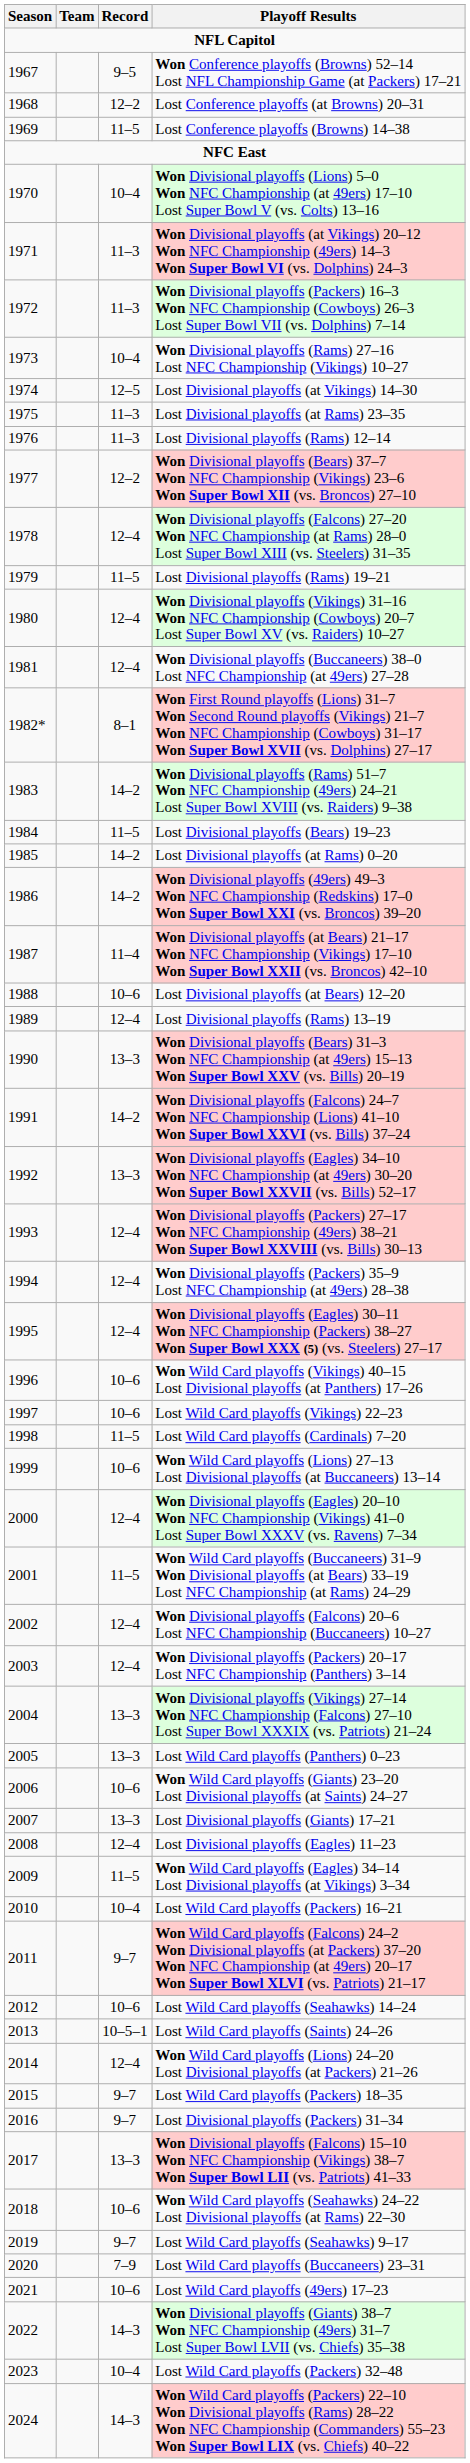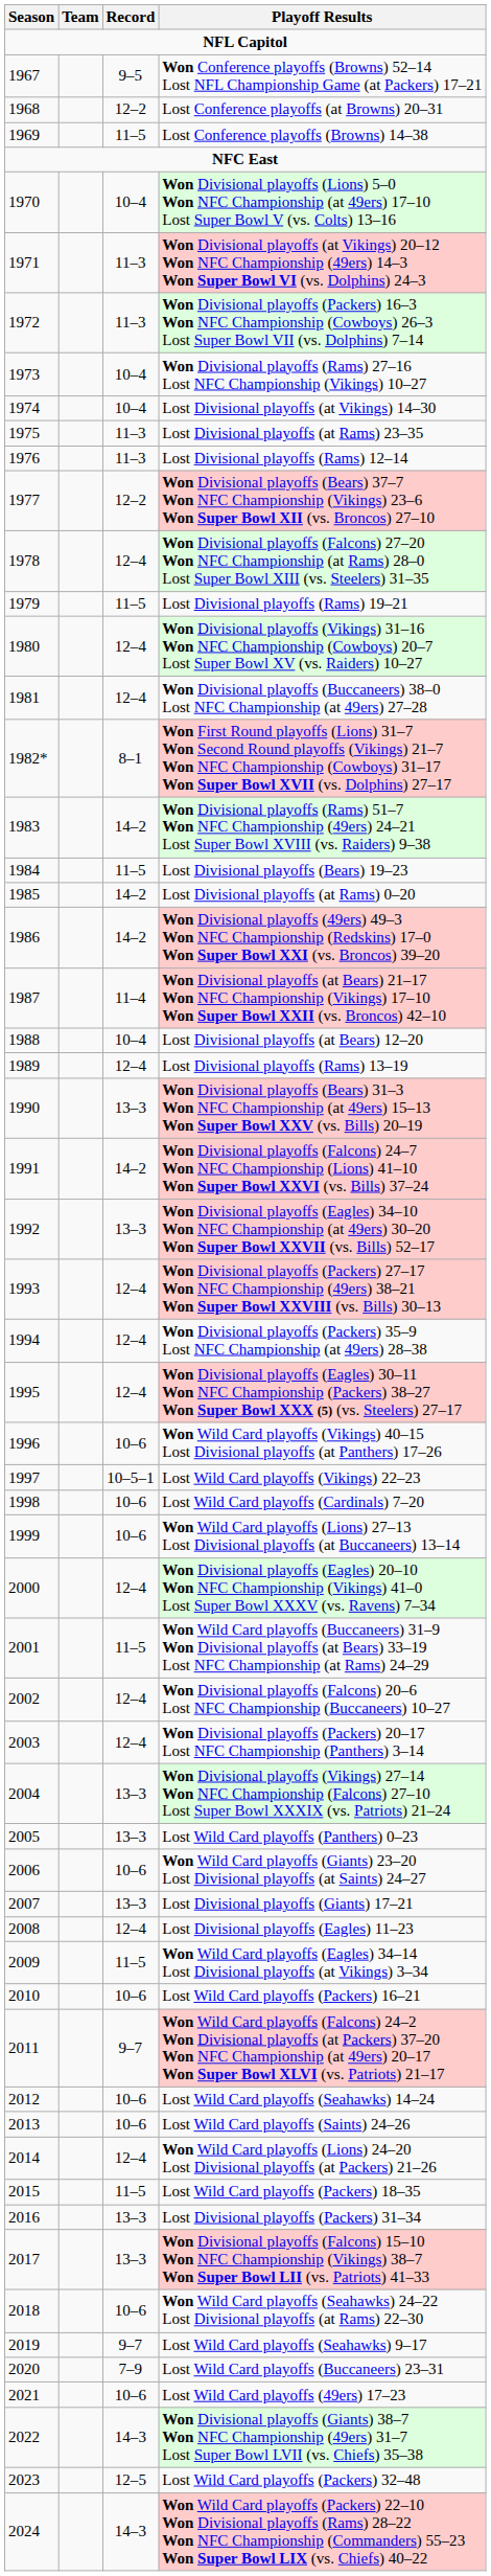Lost Divisional playoffs (at Vikings) 14–30 | Record: 12–5 -> 10–4
Lost Divisional playoffs (at Bears) 12–20 | Record: 10–6 -> 10–4
Lost Wild Card playoffs (Vikings) 22–23 | Record: 10–6 -> 10–5–1
Lost Wild Card playoffs (Cardinals) 7–20 | Record: 11–5 -> 10–6
Lost Wild Card playoffs (Packers) 16–21 | Record: 10–4 -> 10–6
Lost Wild Card playoffs (Saints) 24–26 | Record: 10–5–1 -> 10–6
Lost Wild Card playoffs (Packers) 18–35 | Record: 9–7 -> 11–5
Lost Divisional playoffs (Packers) 31–34 | Record: 9–7 -> 13–3
Lost Wild Card playoffs (Packers) 32–48 | Record: 10–4 -> 12–5
